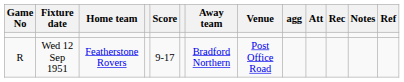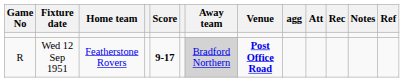Wed 12 Sep 1951 | Score: normal -> bold
Wed 12 Sep 1951 | Away team: no background -> lightgrey background
Wed 12 Sep 1951 | Venue: normal -> bold
